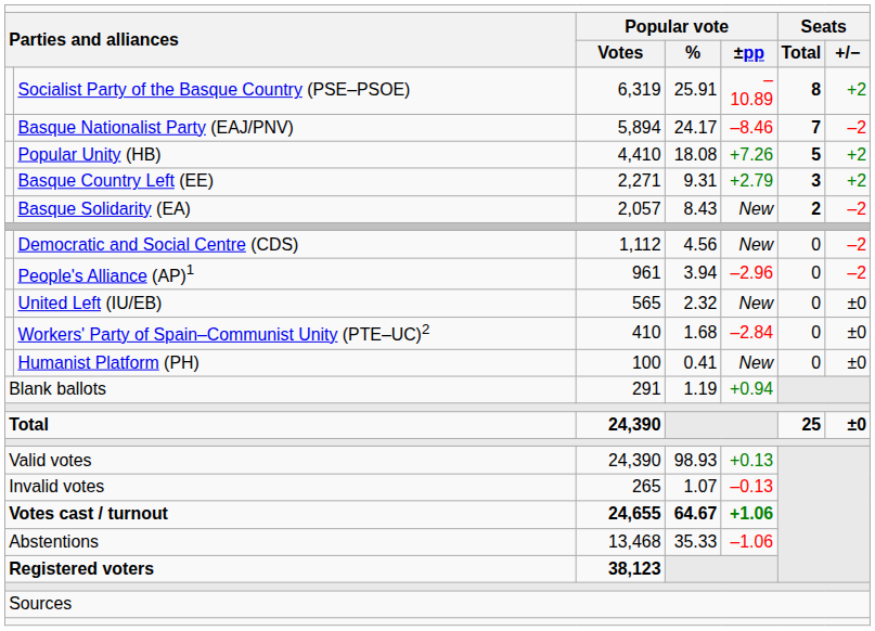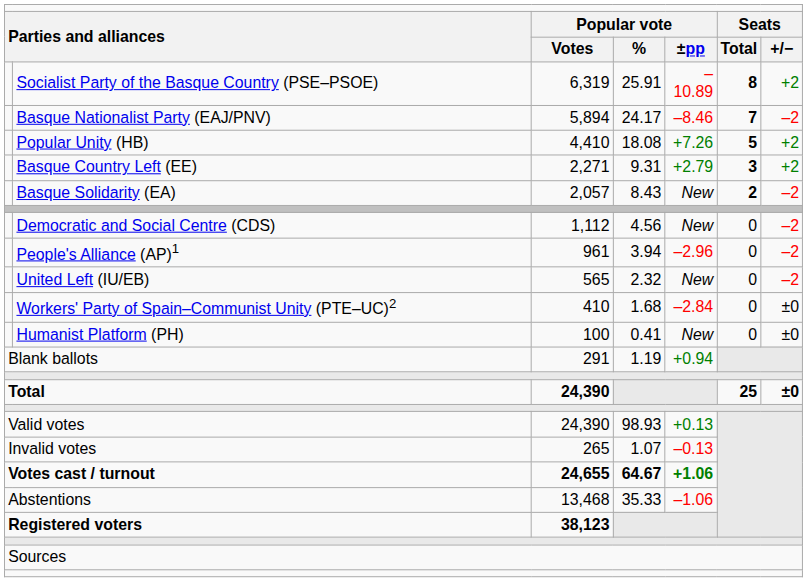United Left (IU/EB) | column 7: ±0 -> –2
